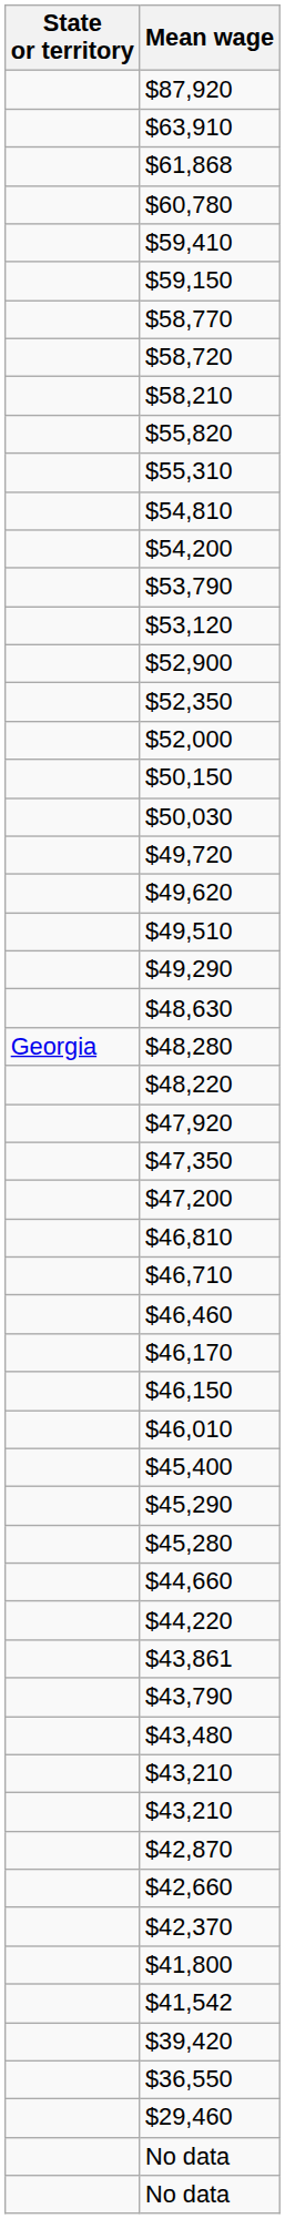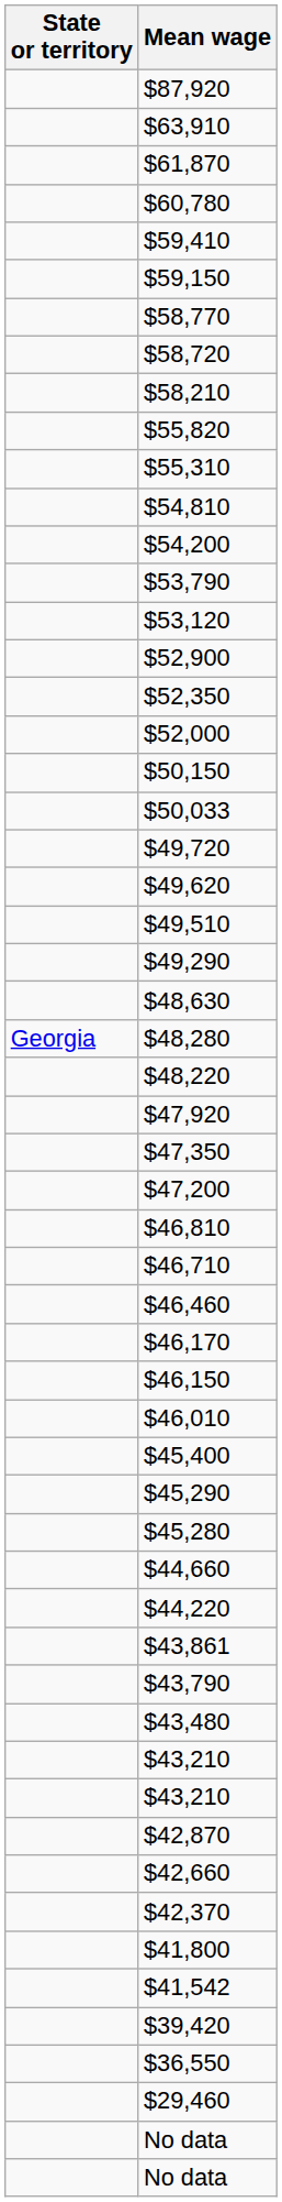row 4 | Mean wage: $61,868 -> $61,870
row 21 | Mean wage: $50,030 -> $50,033
